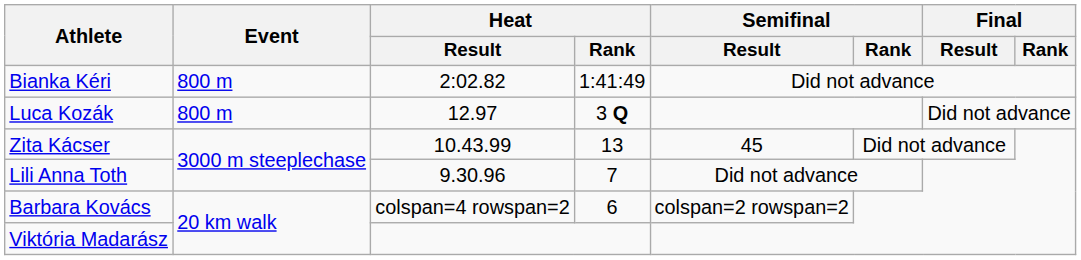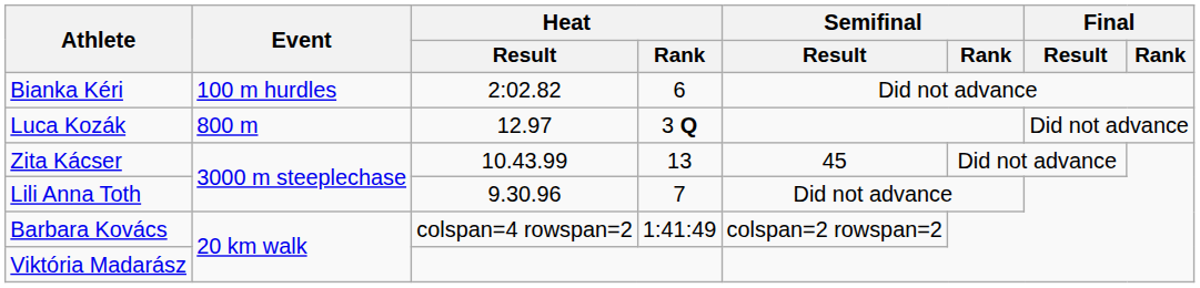Bianka Kéri | Event: 800 m -> 100 m hurdles
Bianka Kéri | Heat / Rank: 1:41:49 -> 6
Barbara Kovács | Heat / Rank: 6 -> 1:41:49
